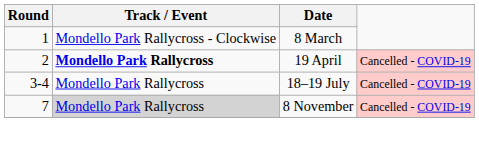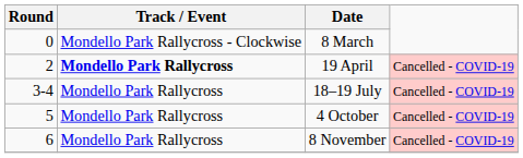8 March | Round: 1 -> 0
+ row: 5 | Mondello Park Rallycross | 4 October | Cancelled - COVID-19
8 November | Round: 7 -> 6
8 November | Track / Event: lightgrey background -> no background
